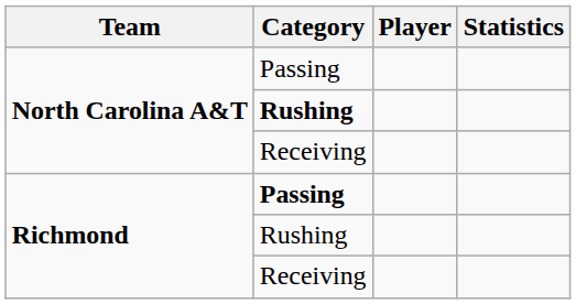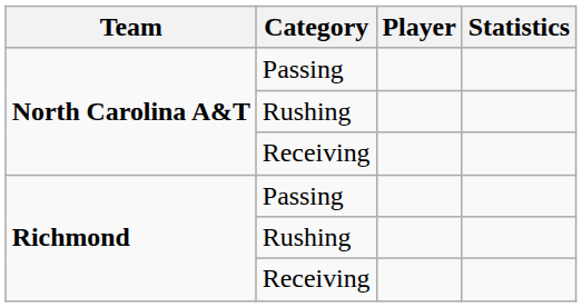North Carolina A&T / Rushing | Category: bold -> normal
Richmond / Passing | Category: bold -> normal
